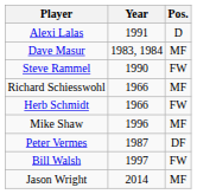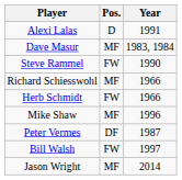columns swapped: Pos. <-> Year
